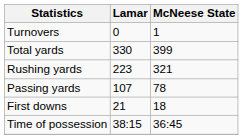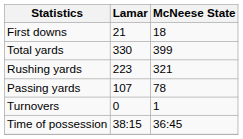rows swapped: First downs <-> Turnovers
